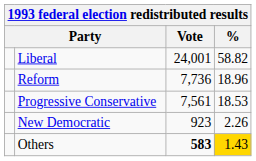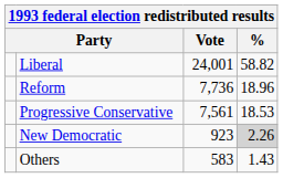New Democratic | %: no background -> lightgrey background
Others | Vote: bold -> normal
Others | %: gold background -> no background
